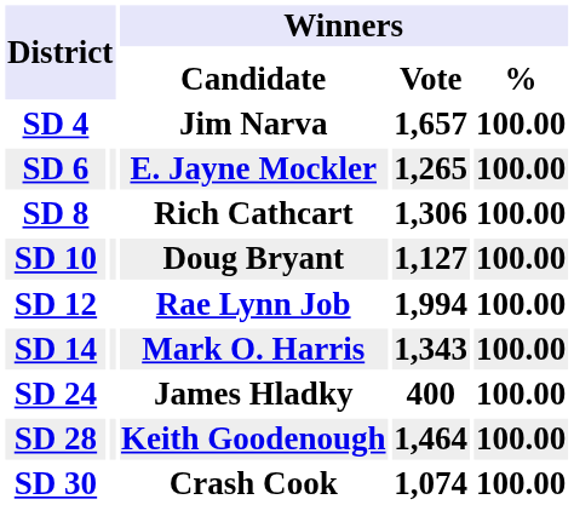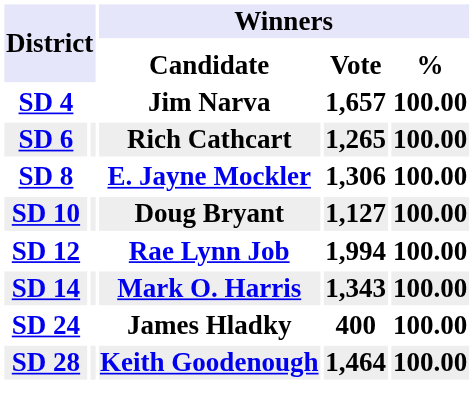SD 6 | Winners / Candidate: E. Jayne Mockler -> Rich Cathcart
SD 8 | Winners / Candidate: Rich Cathcart -> E. Jayne Mockler
- row: SD 30 | Crash Cook | 1,074 | 100.00
